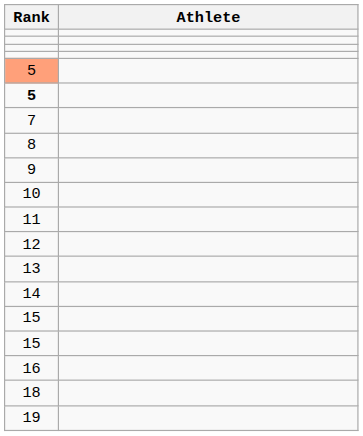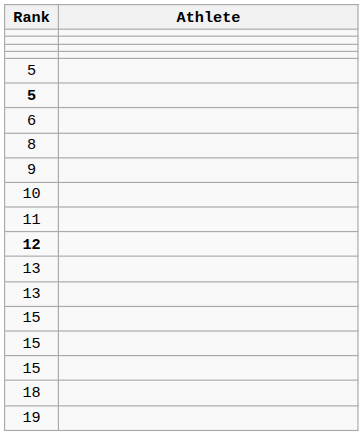row 6 | Rank: lightsalmon background -> no background
row 8 | Rank: 7 -> 6
row 13 | Rank: normal -> bold
row 15 | Rank: 14 -> 13
row 18 | Rank: 16 -> 15
